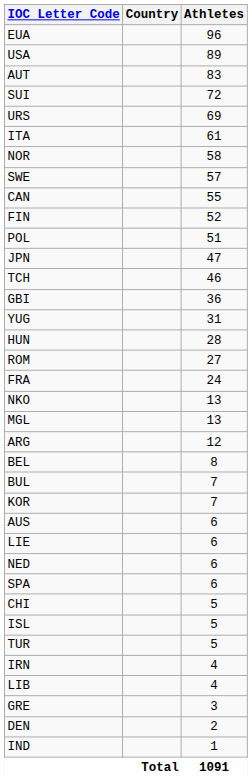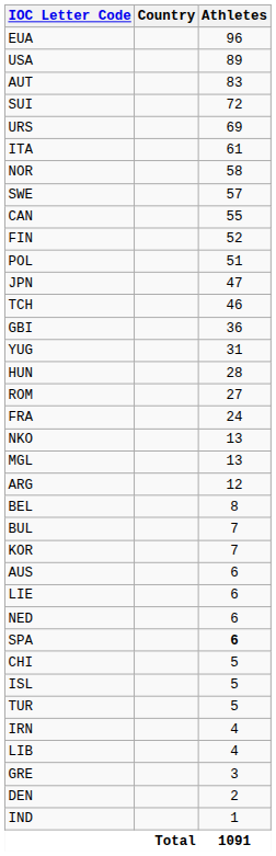SPA | Athletes: normal -> bold
